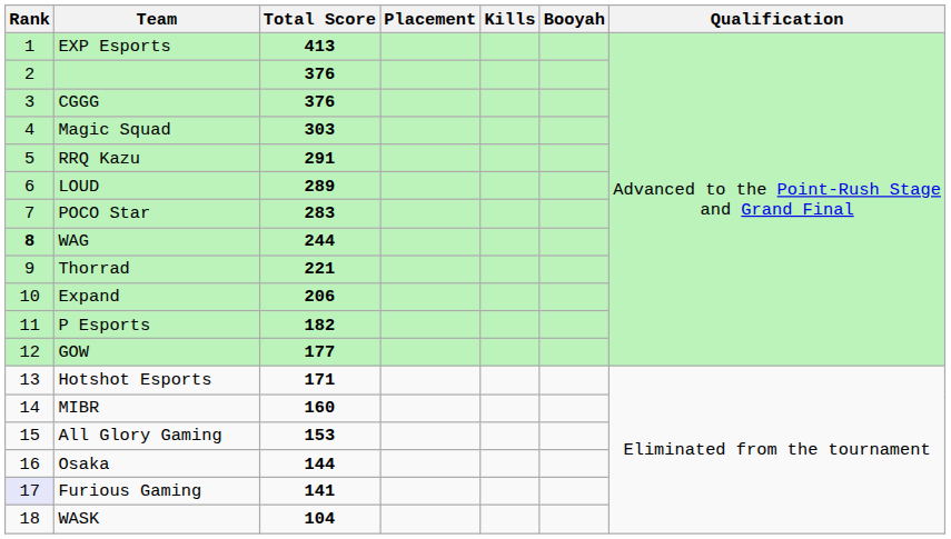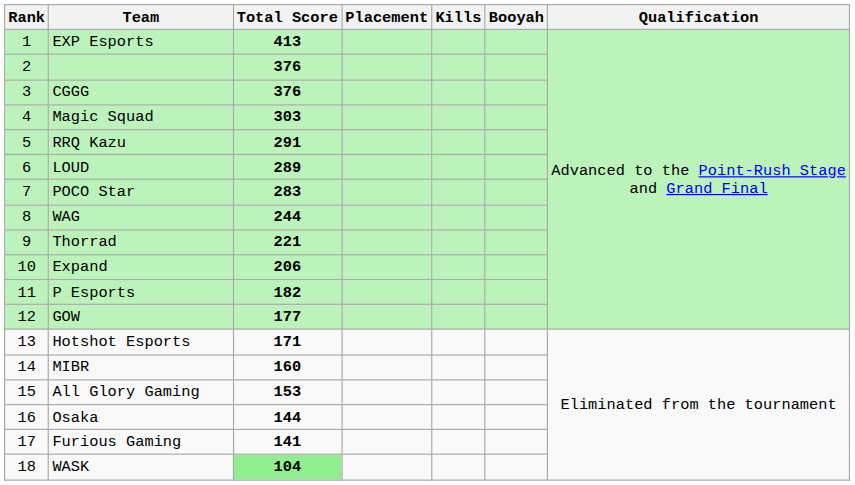WAG | Rank: bold -> normal
Furious Gaming | Rank: lavender background -> no background
WASK | Total Score: no background -> lightgreen background
